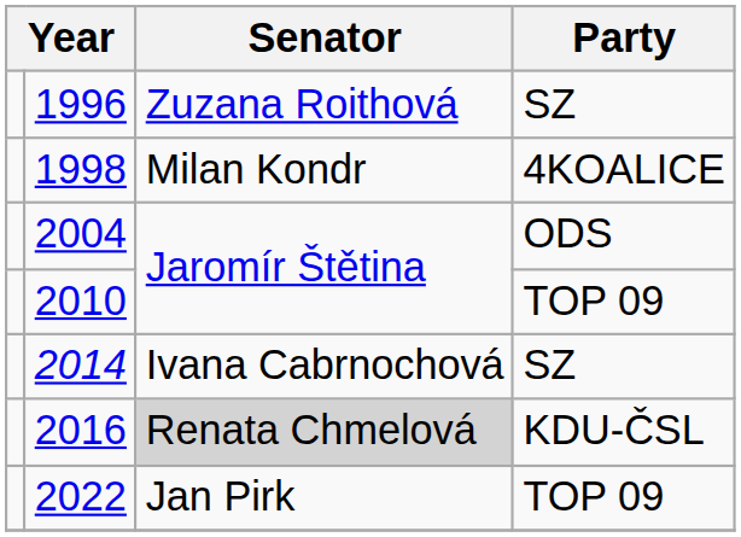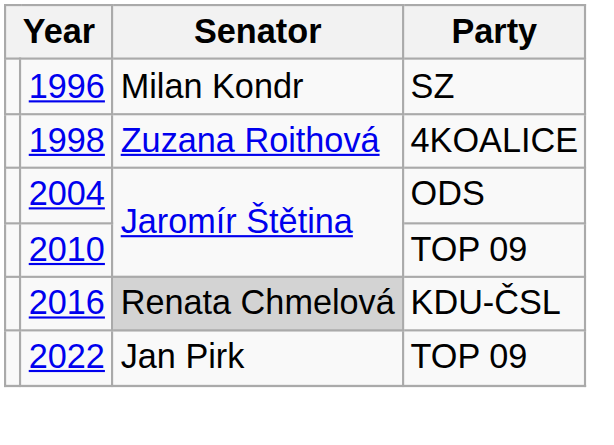1996 | Senator: Zuzana Roithová -> Milan Kondr
1998 | Senator: Milan Kondr -> Zuzana Roithová
- row: 2014 | Ivana Cabrnochová | SZ
